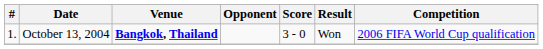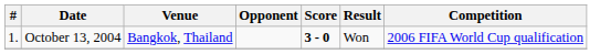October 13, 2004 | Venue: bold -> normal
October 13, 2004 | Score: normal -> bold
